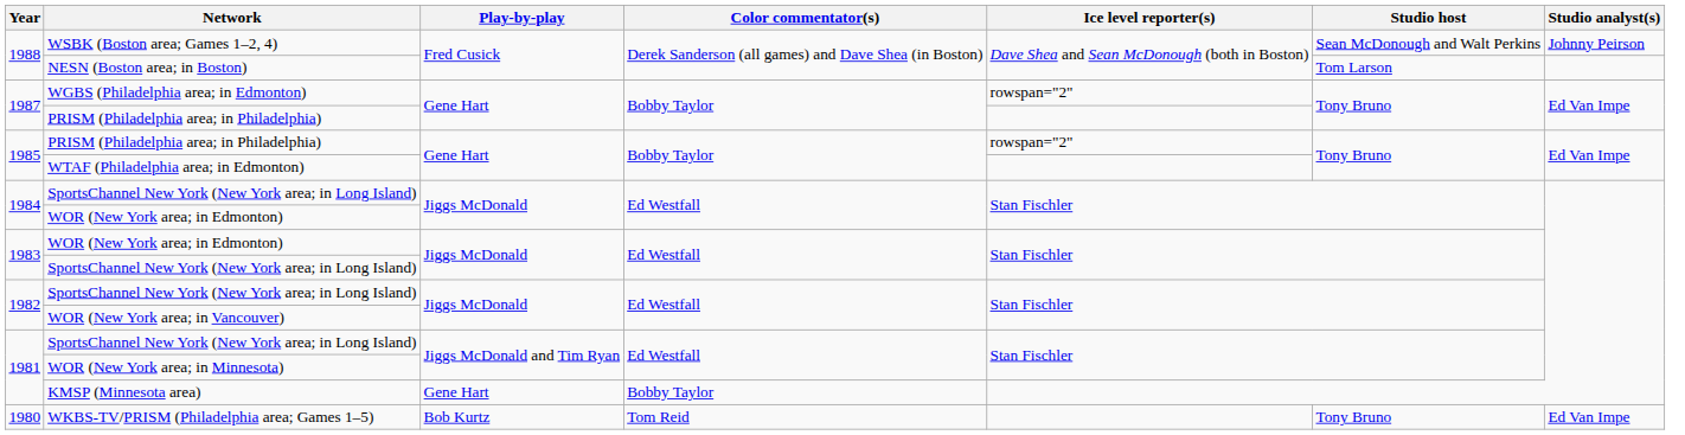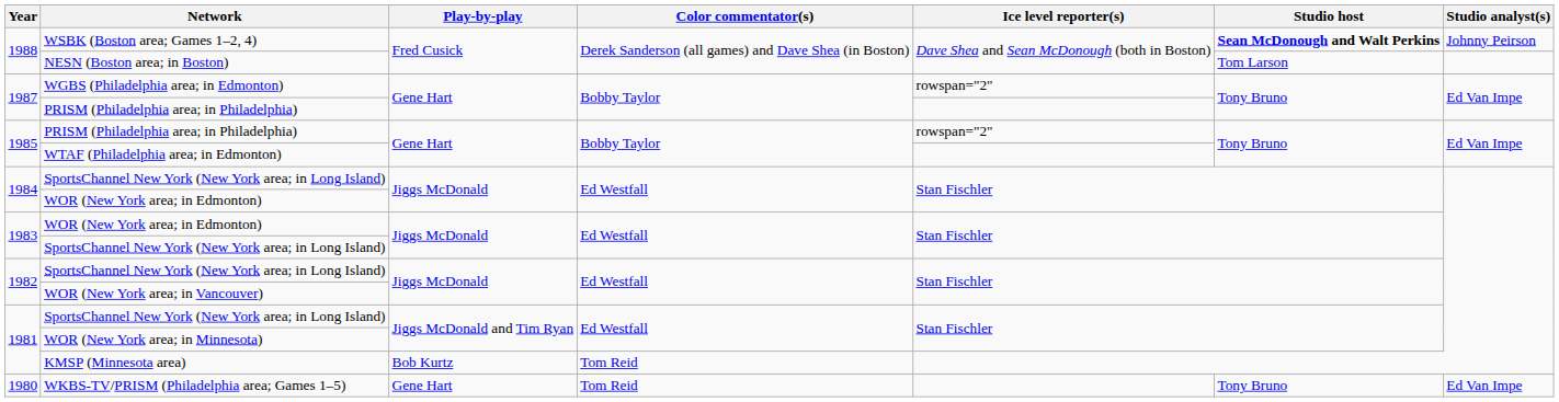WSBK (Boston area; Games 1–2, 4) | Studio host: normal -> bold
KMSP (Minnesota area) | Play-by-play: Gene Hart -> Bob Kurtz
KMSP (Minnesota area) | Color commentator(s): Bobby Taylor -> Tom Reid
WKBS-TV/PRISM (Philadelphia area; Games 1–5) | Play-by-play: Bob Kurtz -> Gene Hart
